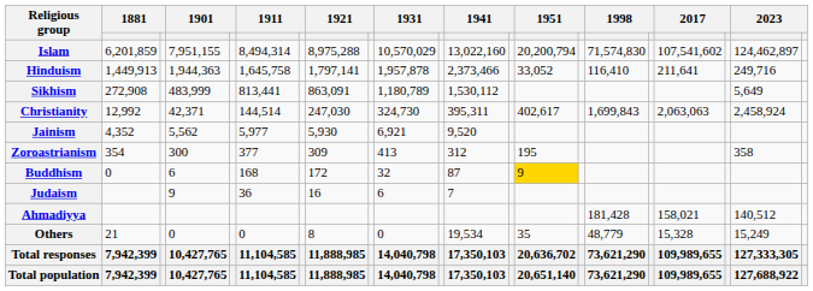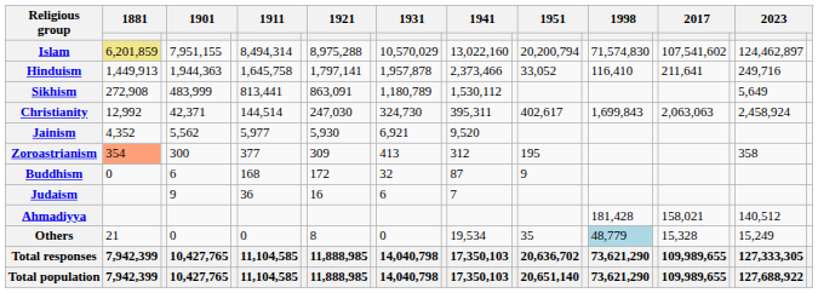Islam | column 2: no background -> khaki background
Zoroastrianism | column 2: no background -> lightsalmon background
Buddhism | column 14: gold background -> no background
Others | column 16: no background -> lightblue background
